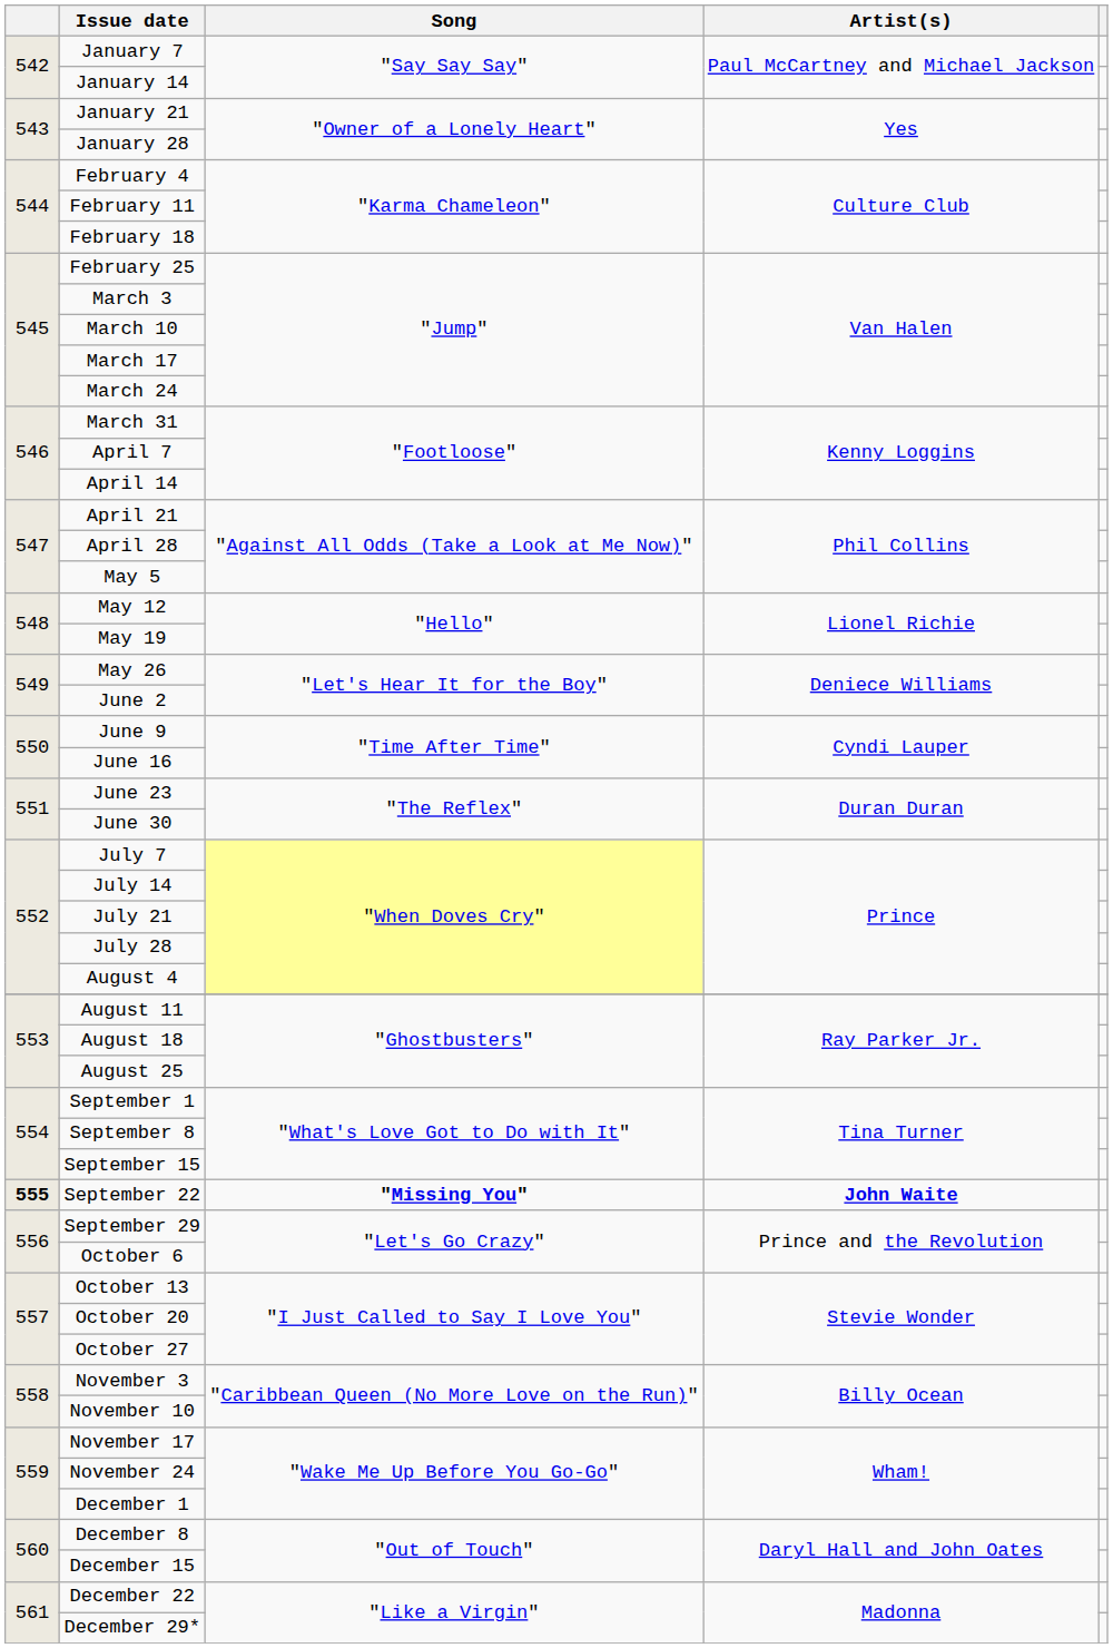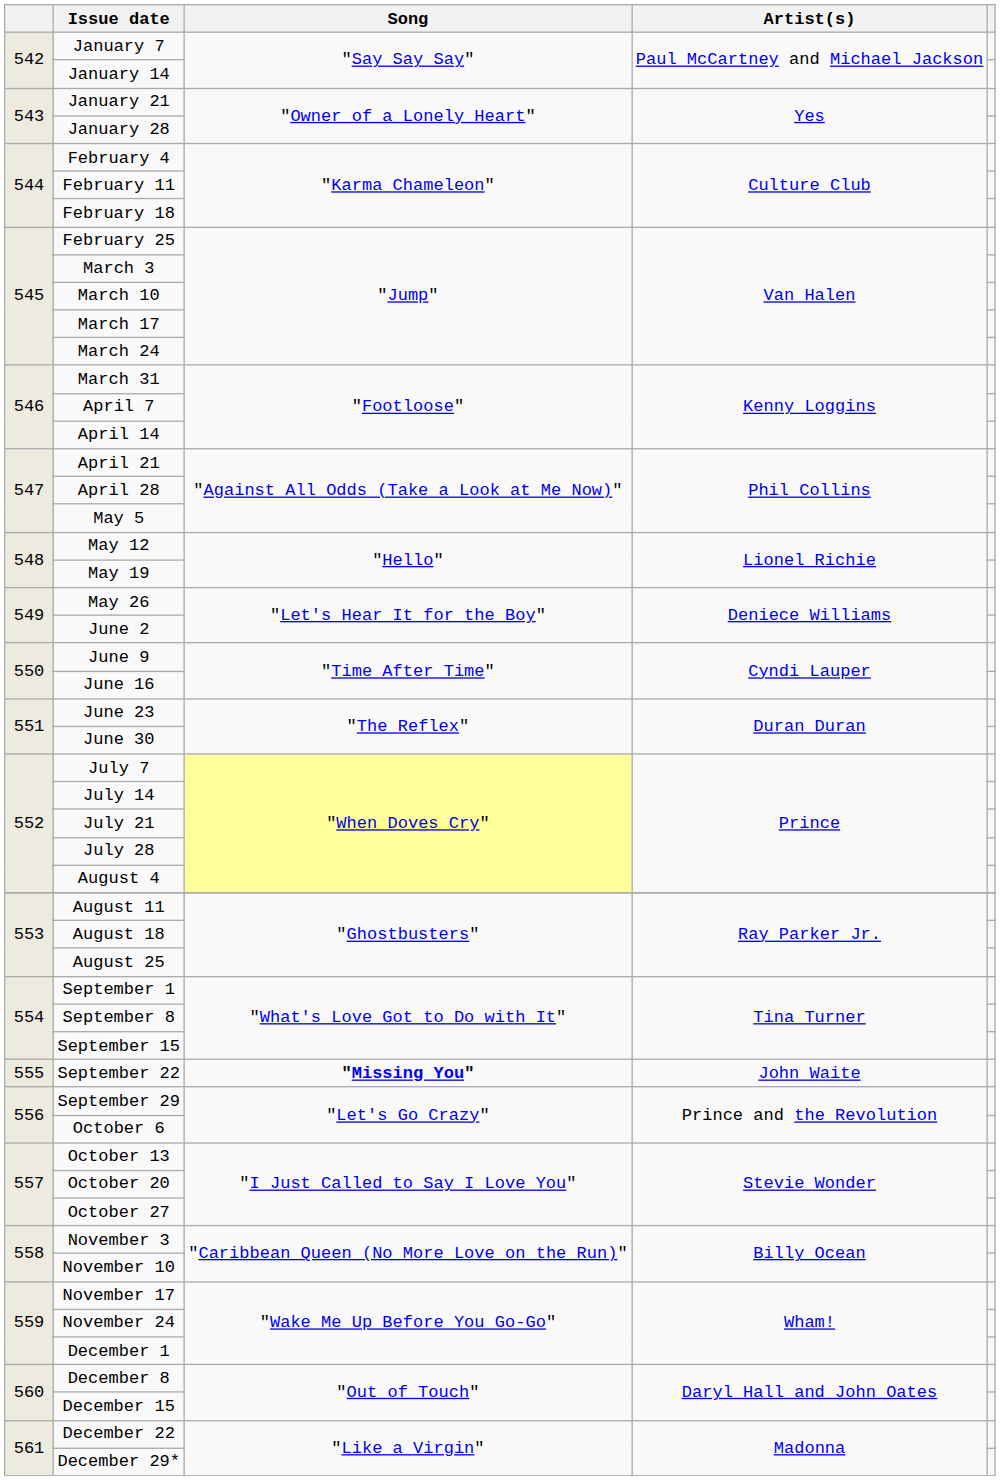September 22 | column 1: bold -> normal
September 22 | Artist(s): bold -> normal
